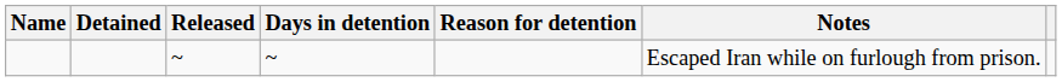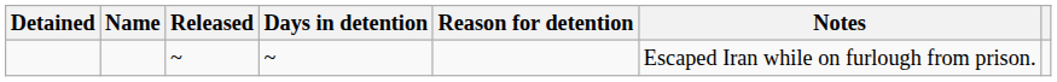columns swapped: Name <-> Detained
